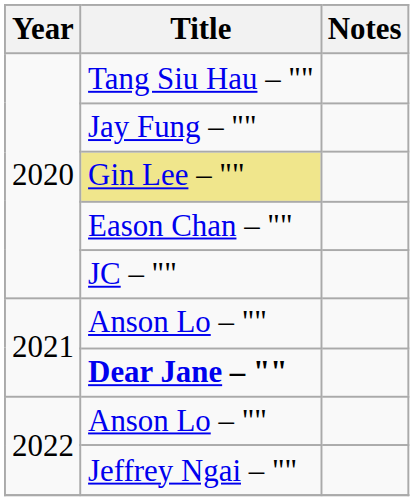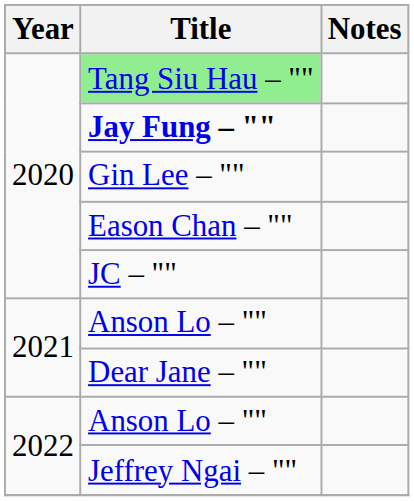Tang Siu Hau – "" | Title: no background -> lightgreen background
Jay Fung – "" | Title: normal -> bold
Gin Lee – "" | Title: khaki background -> no background
Dear Jane – "" | Title: bold -> normal
